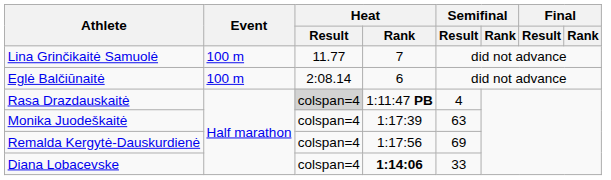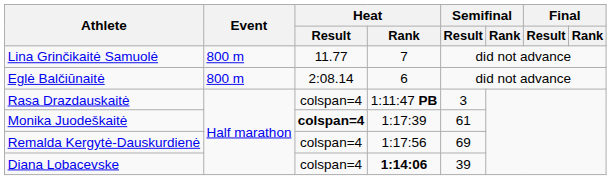Lina Grinčikaitė Samuolė | Event: 100 m -> 800 m
Eglė Balčiūnaitė | Event: 100 m -> 800 m
Rasa Drazdauskaitė | Heat / Result: lightgrey background -> no background
Rasa Drazdauskaitė | Semifinal / Result: 4 -> 3
Monika Juodeškaitė | Heat / Result: normal -> bold
Monika Juodeškaitė | Semifinal / Result: 63 -> 61
Diana Lobacevske | Semifinal / Result: 33 -> 39
